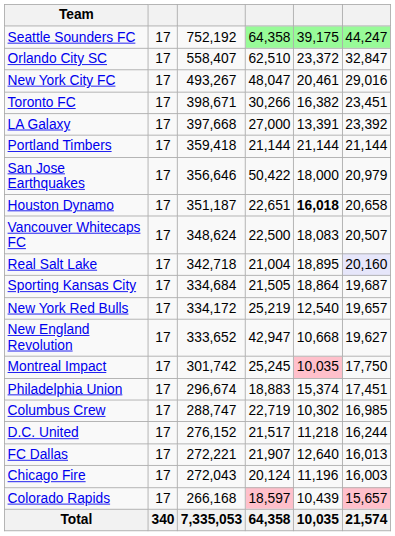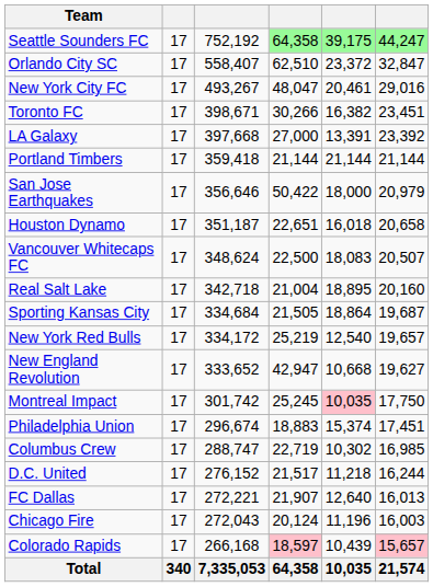Houston Dynamo | column 5: bold -> normal
Real Salt Lake | column 6: lavender background -> no background
